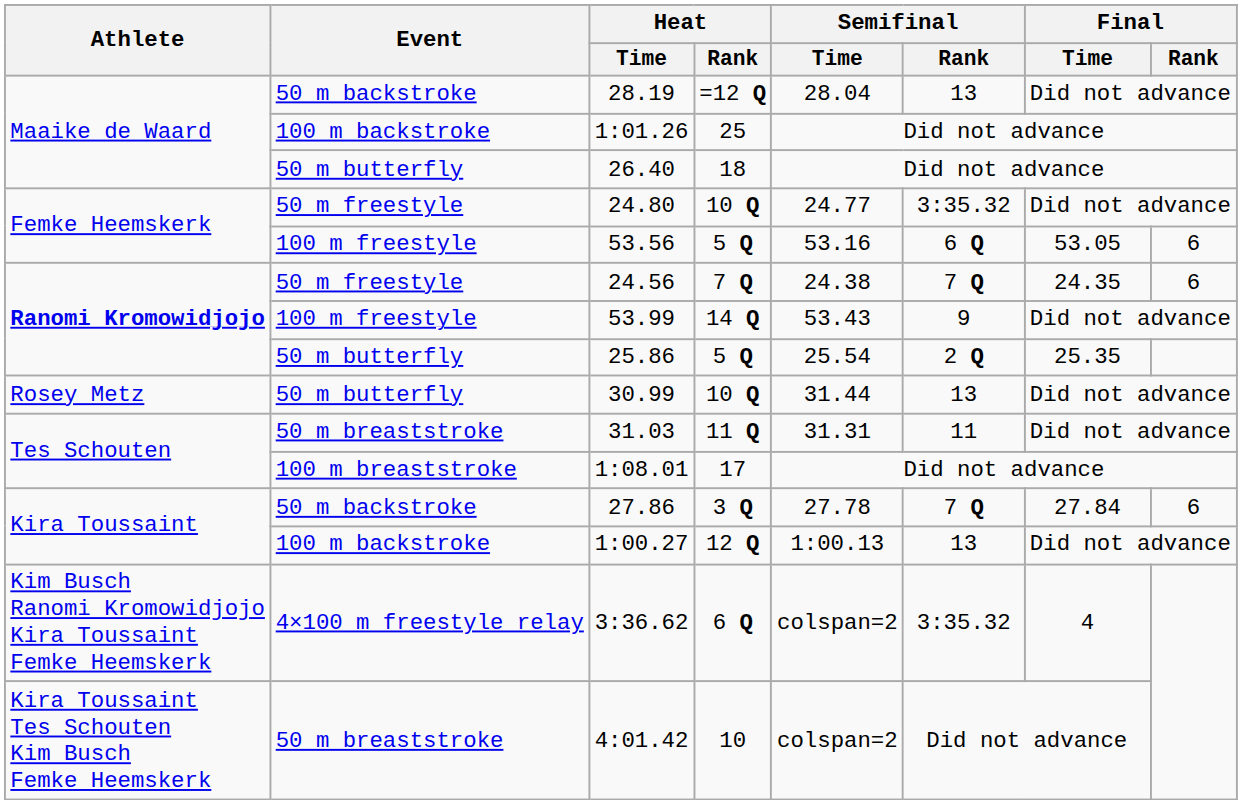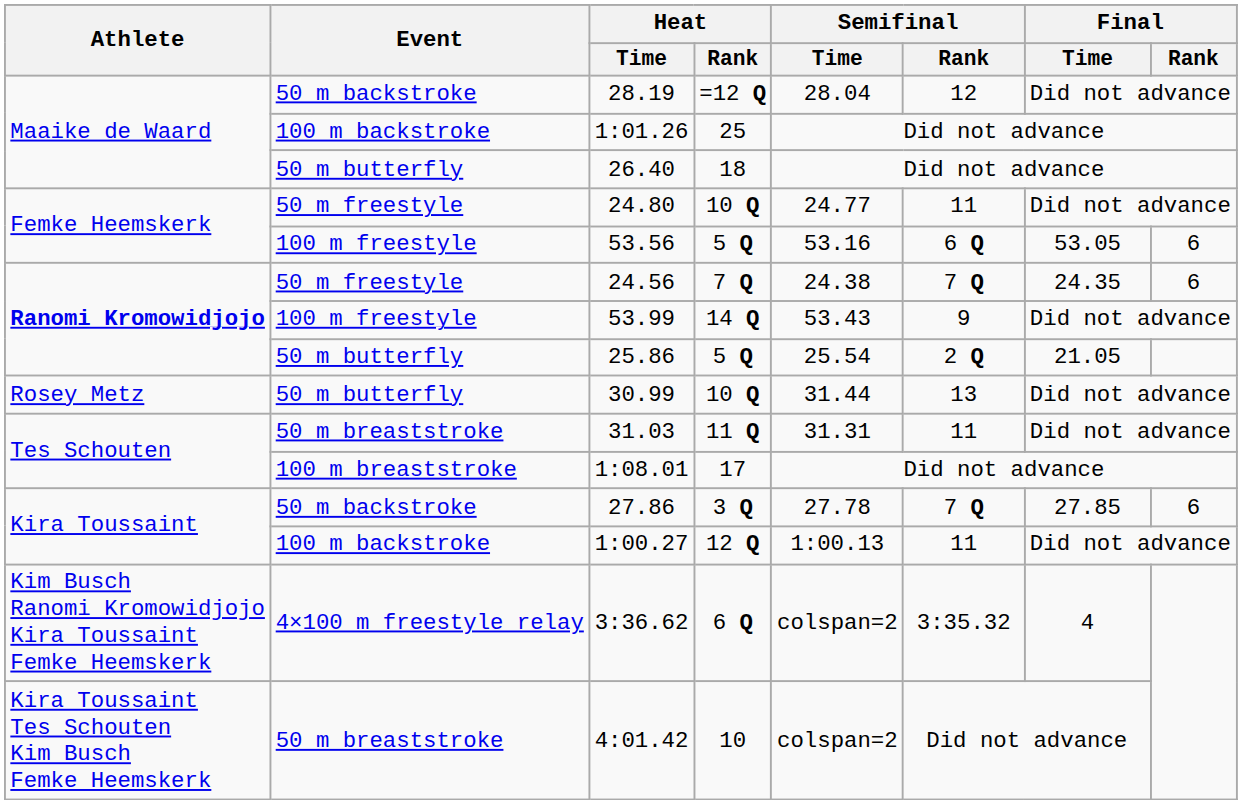28.19 | Semifinal / Rank: 13 -> 12
24.80 | Semifinal / Rank: 3:35.32 -> 11
25.86 | Final / Time: 25.35 -> 21.05
27.86 | Final / Time: 27.84 -> 27.85
1:00.27 | Semifinal / Rank: 13 -> 11
